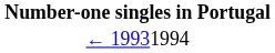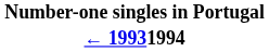row 2 | column 1: normal -> bold
